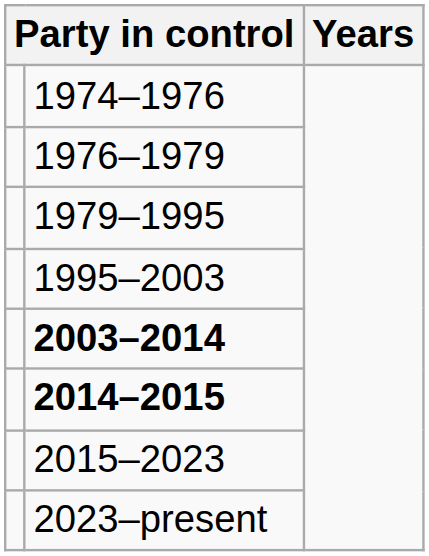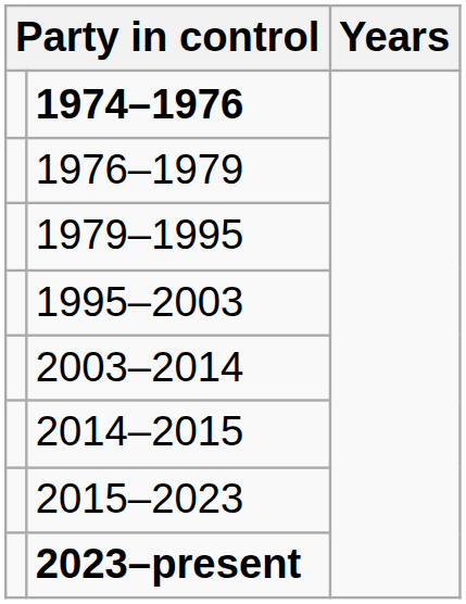1974–1976 | column 2: normal -> bold
2003–2014 | column 2: bold -> normal
2014–2015 | column 2: bold -> normal
2023–present | column 2: normal -> bold
